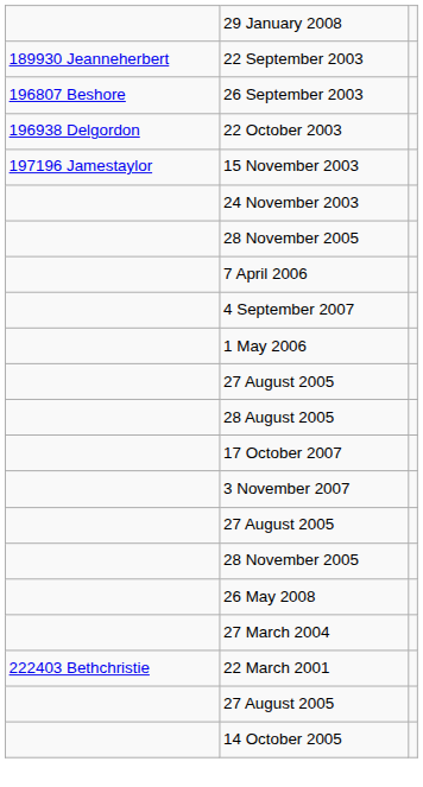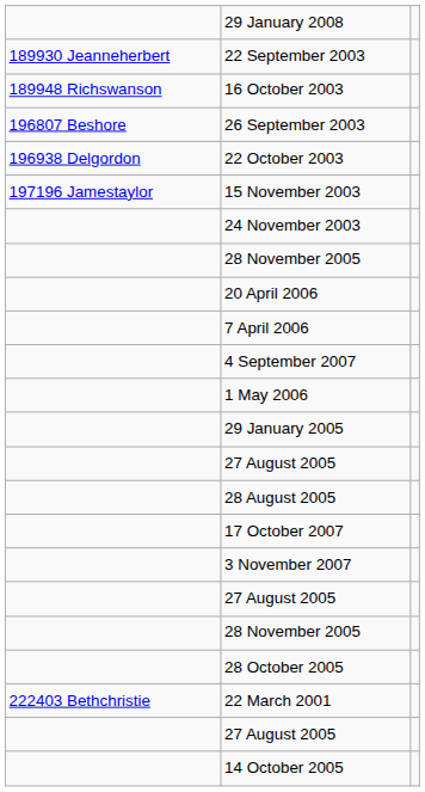+ row: 189948 Richswanson | 16 October 2003
+ row: 20 April 2006
+ row: 29 January 2005
- row: 26 May 2008
- row: 27 March 2004
+ row: 28 October 2005
